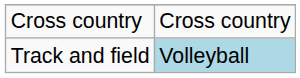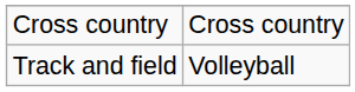Track and field | column 2: lightblue background -> no background
